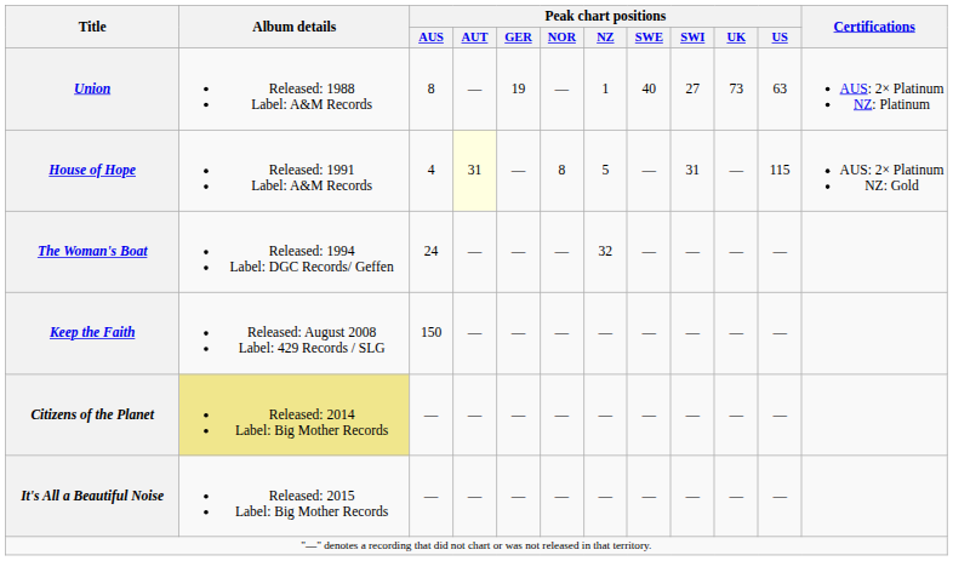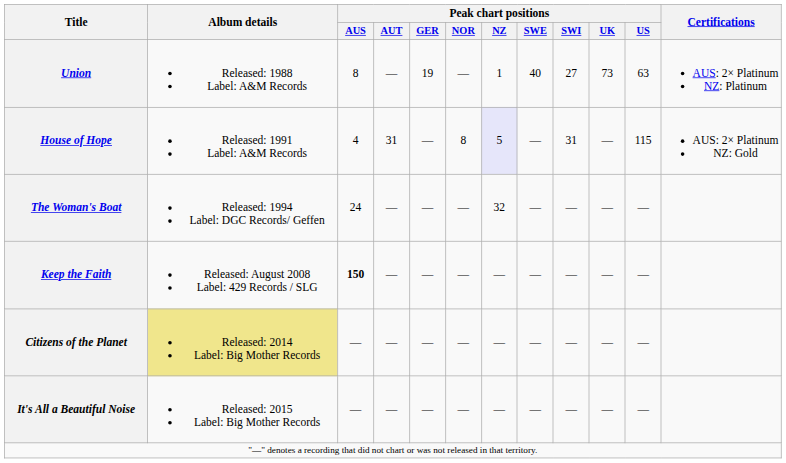House of Hope | Peak chart positions / AUT: lightyellow background -> no background
House of Hope | Peak chart positions / NZ: no background -> lavender background
Keep the Faith | Peak chart positions / AUS: normal -> bold
